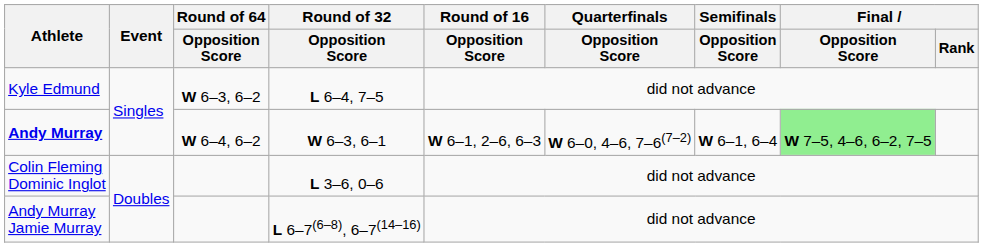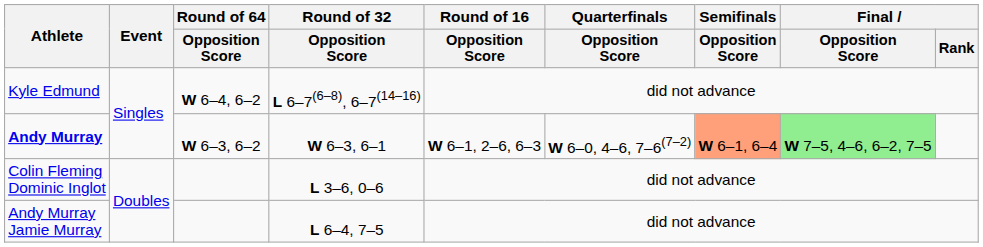Kyle Edmund | Round of 64 / Opposition Score: W 6–3, 6–2 -> W 6–4, 6–2
Kyle Edmund | Round of 32 / Opposition Score: L 6–4, 7–5 -> L 6–7(6–8), 6–7(14–16)
Andy Murray | Round of 64 / Opposition Score: W 6–4, 6–2 -> W 6–3, 6–2
Andy Murray | Semifinals / Opposition Score: no background -> lightsalmon background
Andy Murray Jamie Murray | Round of 32 / Opposition Score: L 6–7(6–8), 6–7(14–16) -> L 6–4, 7–5
